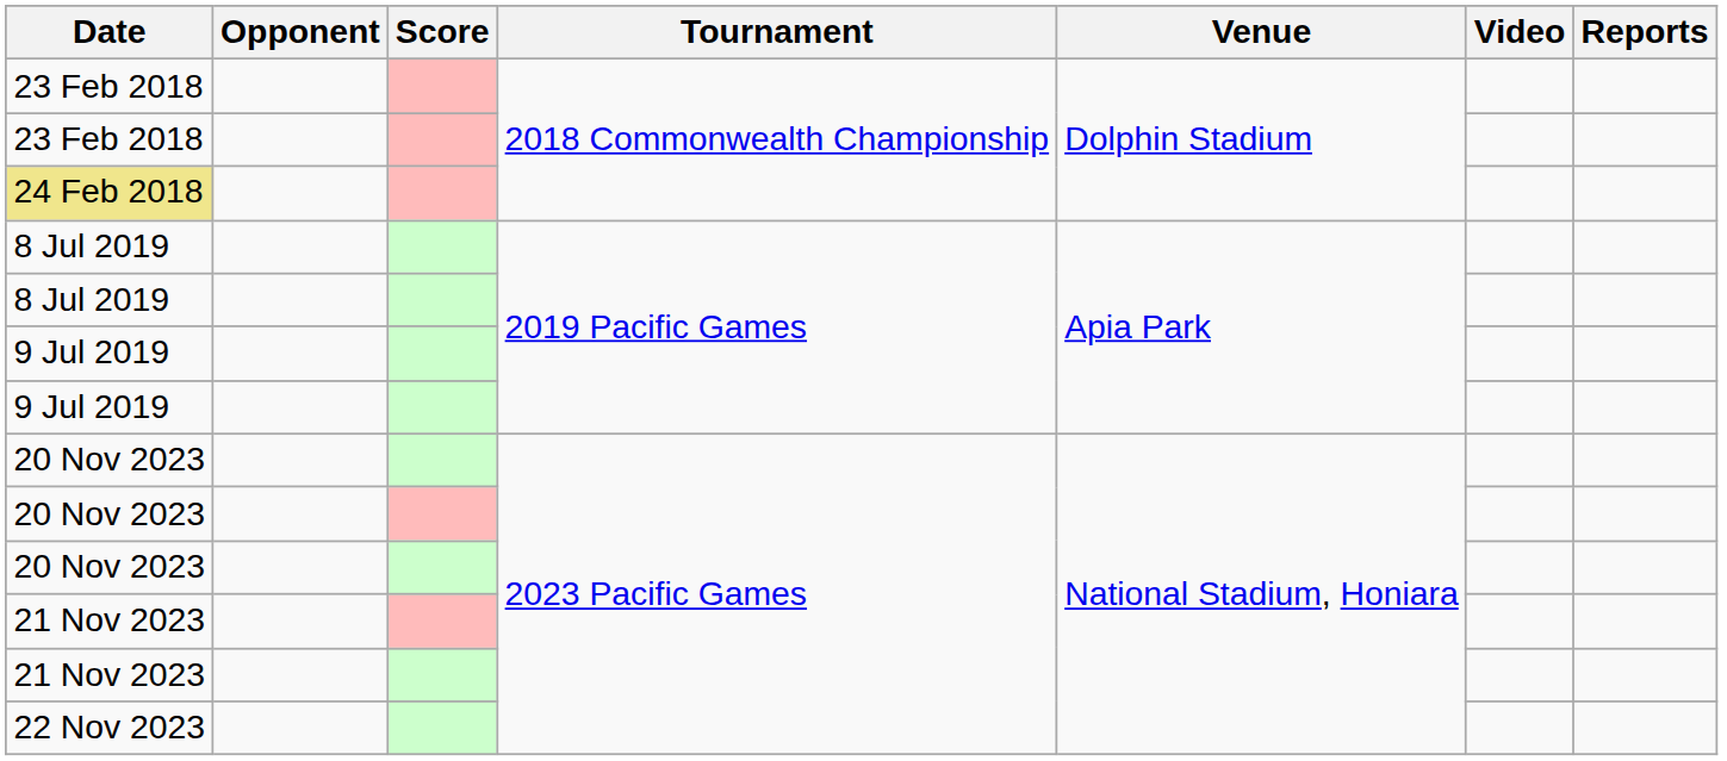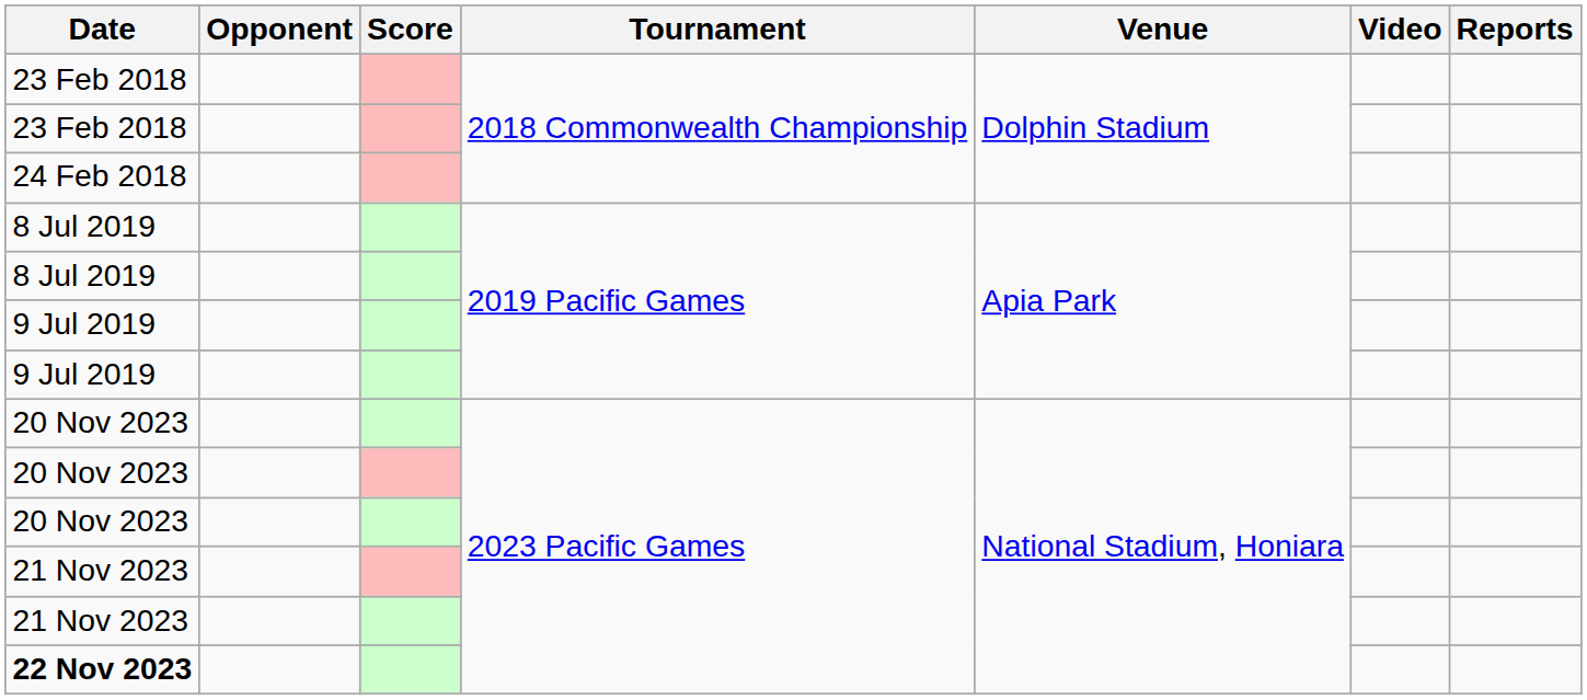24 Feb 2018 | Date: khaki background -> no background
22 Nov 2023 | Date: normal -> bold
